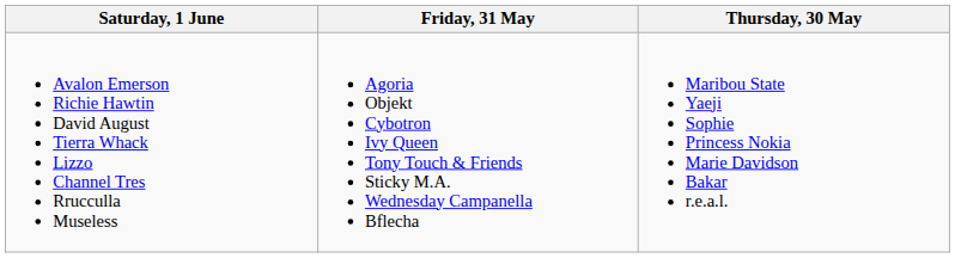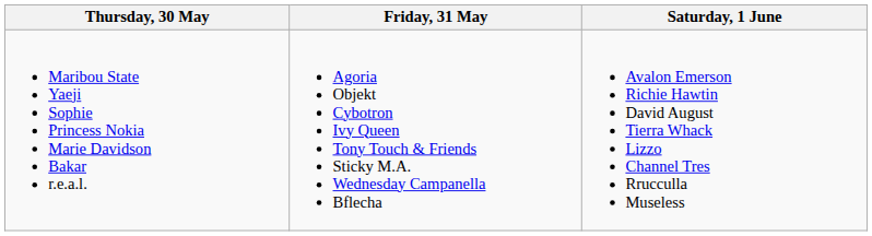columns swapped: Thursday, 30 May <-> Saturday, 1 June
